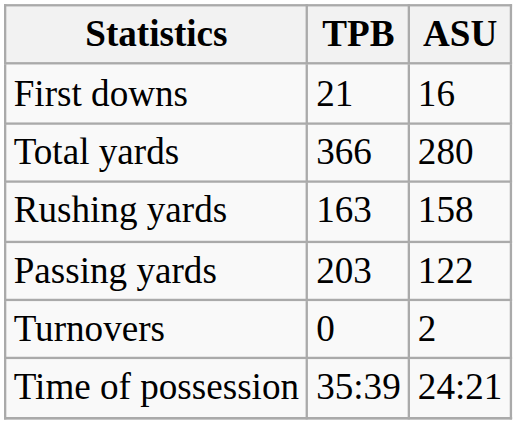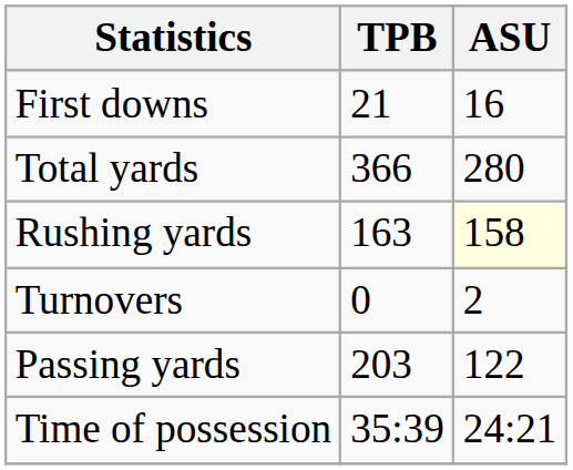Rushing yards | ASU: no background -> lightyellow background
rows swapped: Passing yards <-> Turnovers
